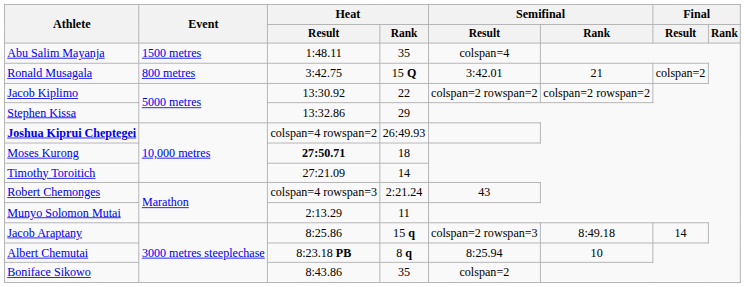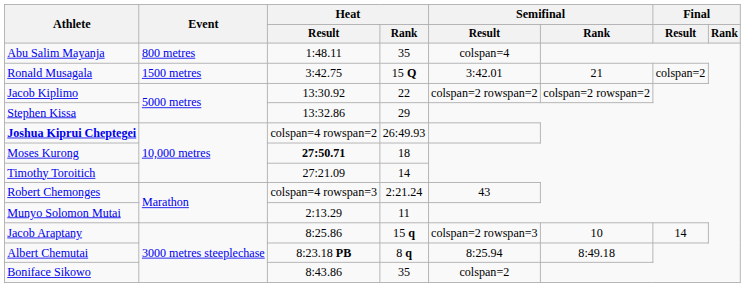Abu Salim Mayanja | Event: 1500 metres -> 800 metres
Ronald Musagala | Event: 800 metres -> 1500 metres
Jacob Araptany | Semifinal / Rank: 8:49.18 -> 10
Albert Chemutai | Semifinal / Rank: 10 -> 8:49.18
